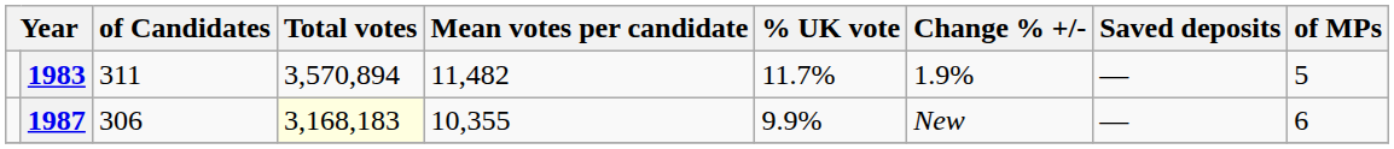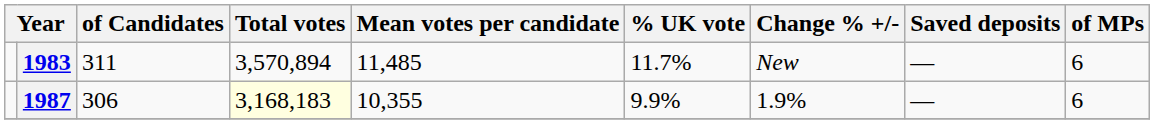1983 | Mean votes per candidate: 11,482 -> 11,485
1983 | Change % +/-: 1.9% -> New
1983 | of MPs: 5 -> 6
1987 | Change % +/-: New -> 1.9%
